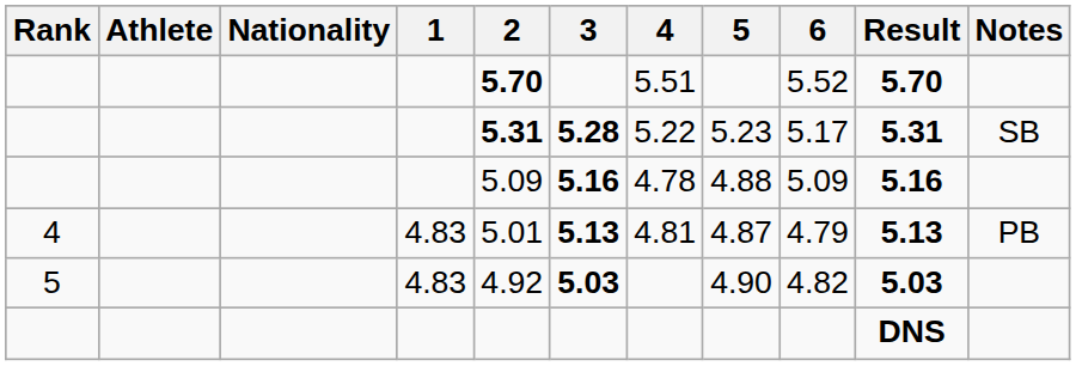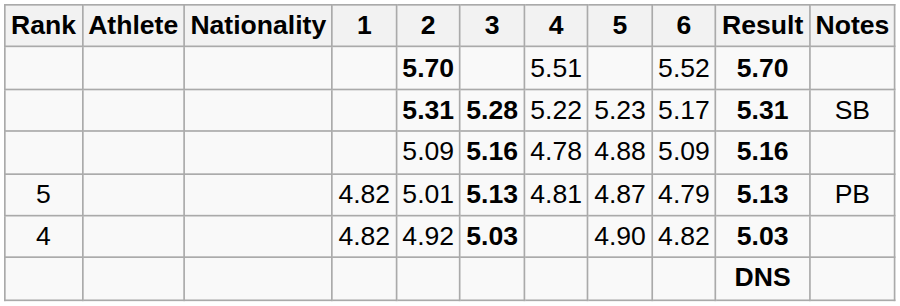row 5 | Rank: 4 -> 5
row 5 | 1: 4.83 -> 4.82
row 6 | Rank: 5 -> 4
row 6 | 1: 4.83 -> 4.82
